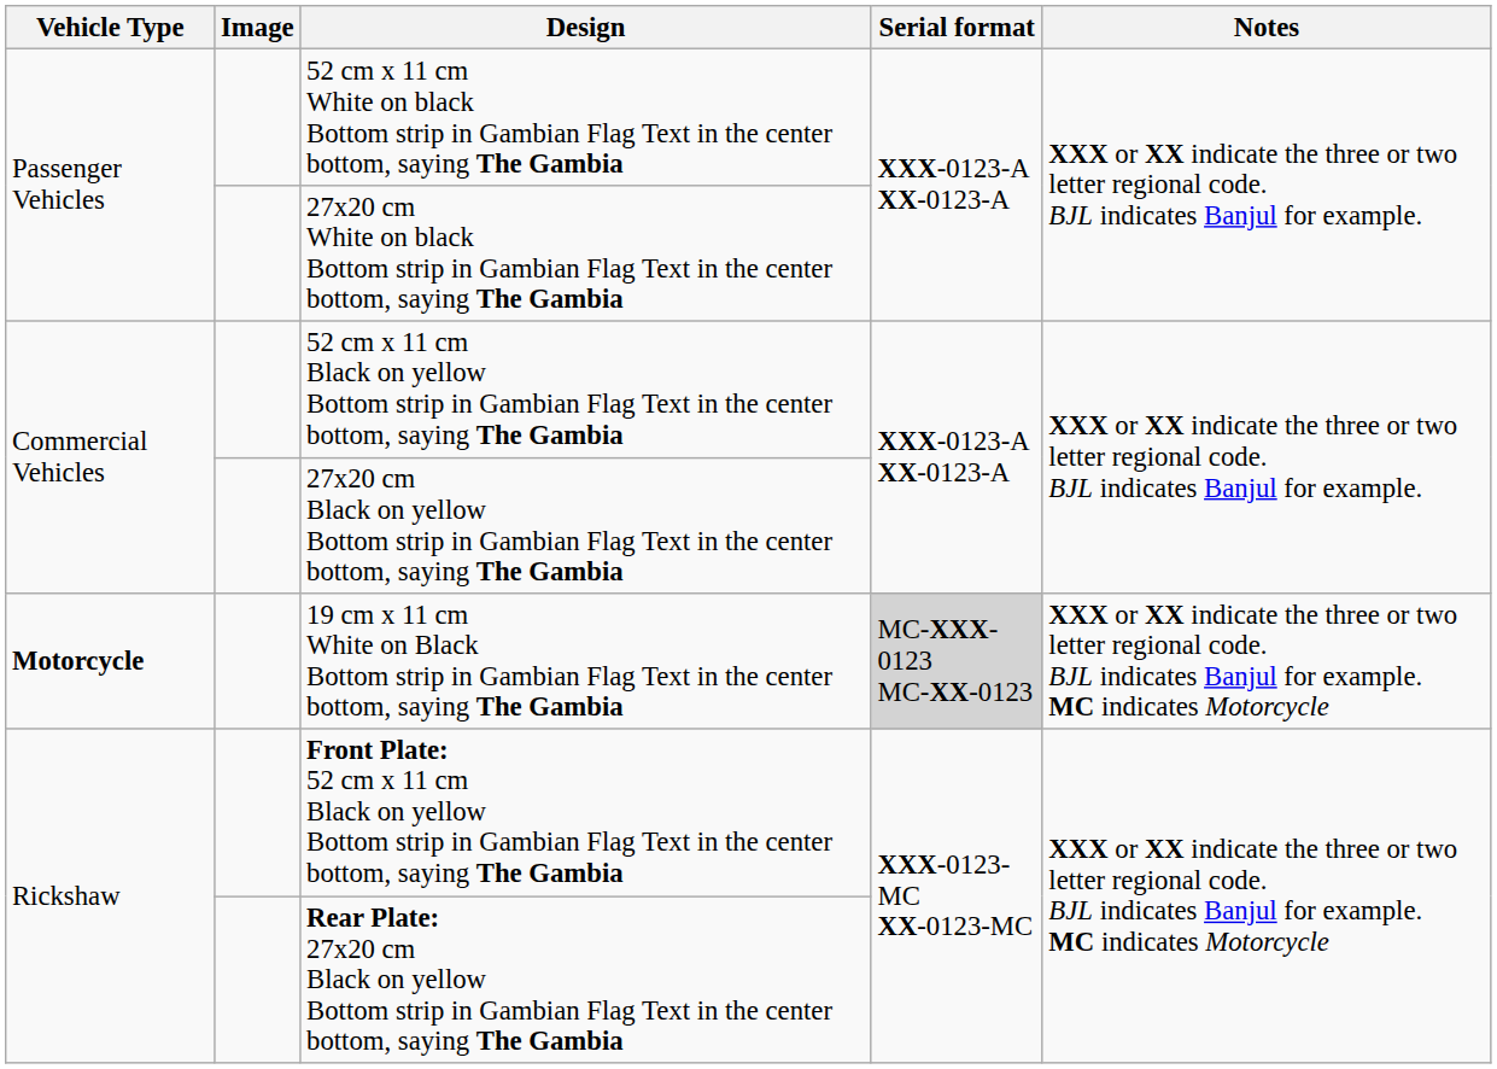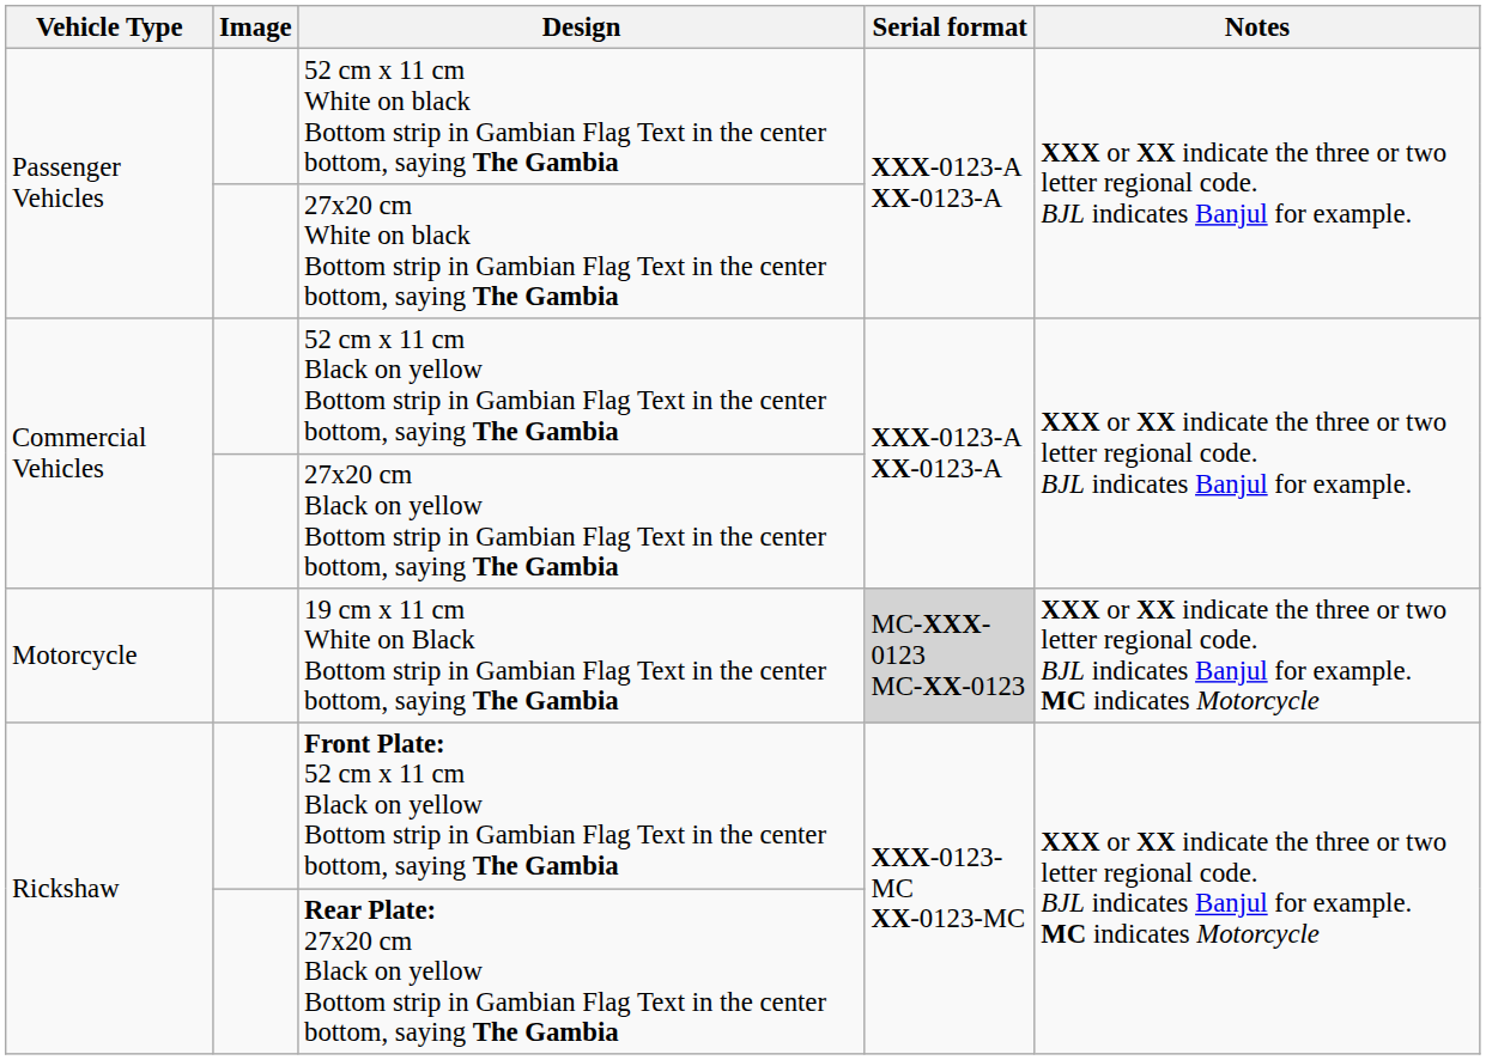row 6 | Vehicle Type: bold -> normal
